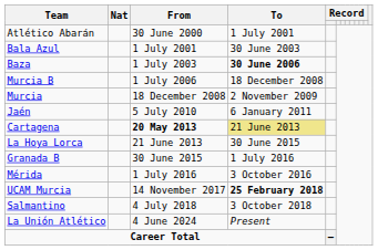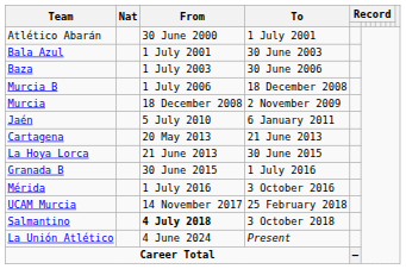Baza | To: bold -> normal
Cartagena | From: bold -> normal
Cartagena | To: khaki background -> no background
UCAM Murcia | To: bold -> normal
Salmantino | From: normal -> bold
